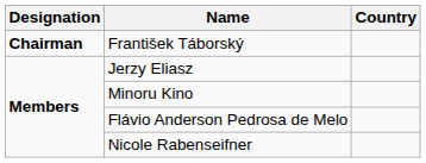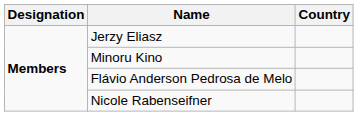- row: Chairman | František Táborský
